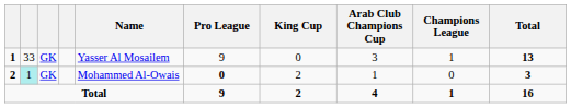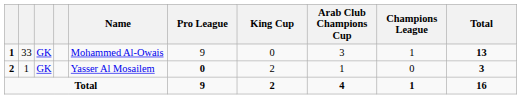row 2 | Name: Yasser Al Mosailem -> Mohammed Al-Owais
row 3 | column 2: paleturquoise background -> no background
row 3 | Name: Mohammed Al-Owais -> Yasser Al Mosailem
